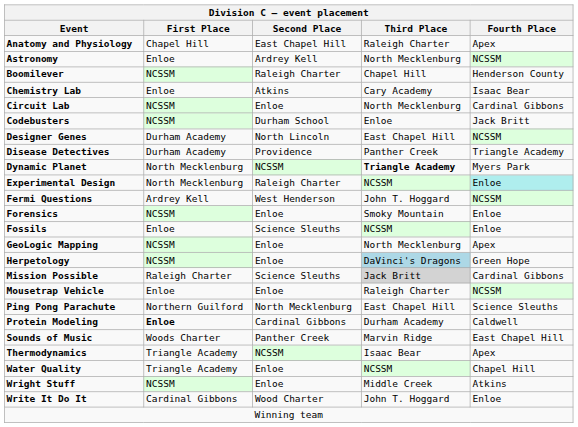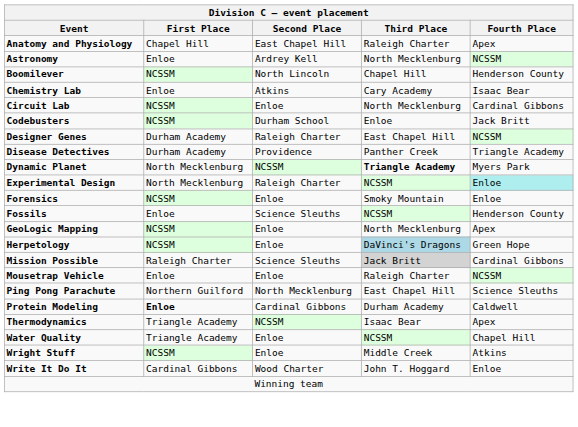Boomilever | Second Place: Raleigh Charter -> North Lincoln
Designer Genes | Second Place: North Lincoln -> Raleigh Charter
- row: Fermi Questions | Ardrey Kell | West Henderson | John T. Hoggard | NCSSM
Fossils | Fourth Place: Enloe -> Henderson County
- row: Sounds of Music | Woods Charter | Panther Creek | Marvin Ridge | East Chapel Hill
